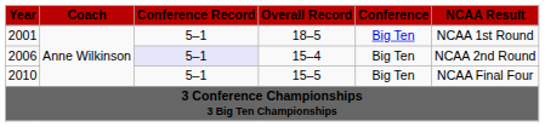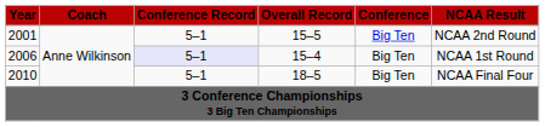2001 | column 4: 18–5 -> 15–5
2001 | column 6: NCAA 1st Round -> NCAA 2nd Round
2006 | column 6: NCAA 2nd Round -> NCAA 1st Round
2010 | column 4: 15–5 -> 18–5
